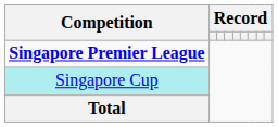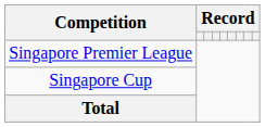Singapore Premier League | Competition: bold -> normal
Singapore Cup | Competition: paleturquoise background -> no background
